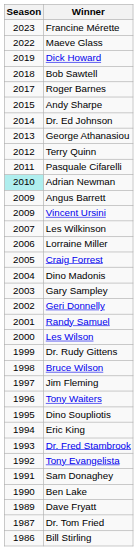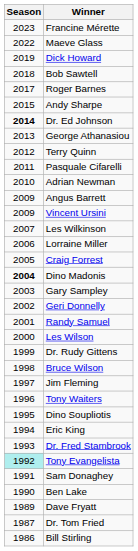Dr. Ed Johnson | Season: normal -> bold
Adrian Newman | Season: paleturquoise background -> no background
Dino Madonis | Season: normal -> bold
Tony Evangelista | Season: no background -> paleturquoise background
